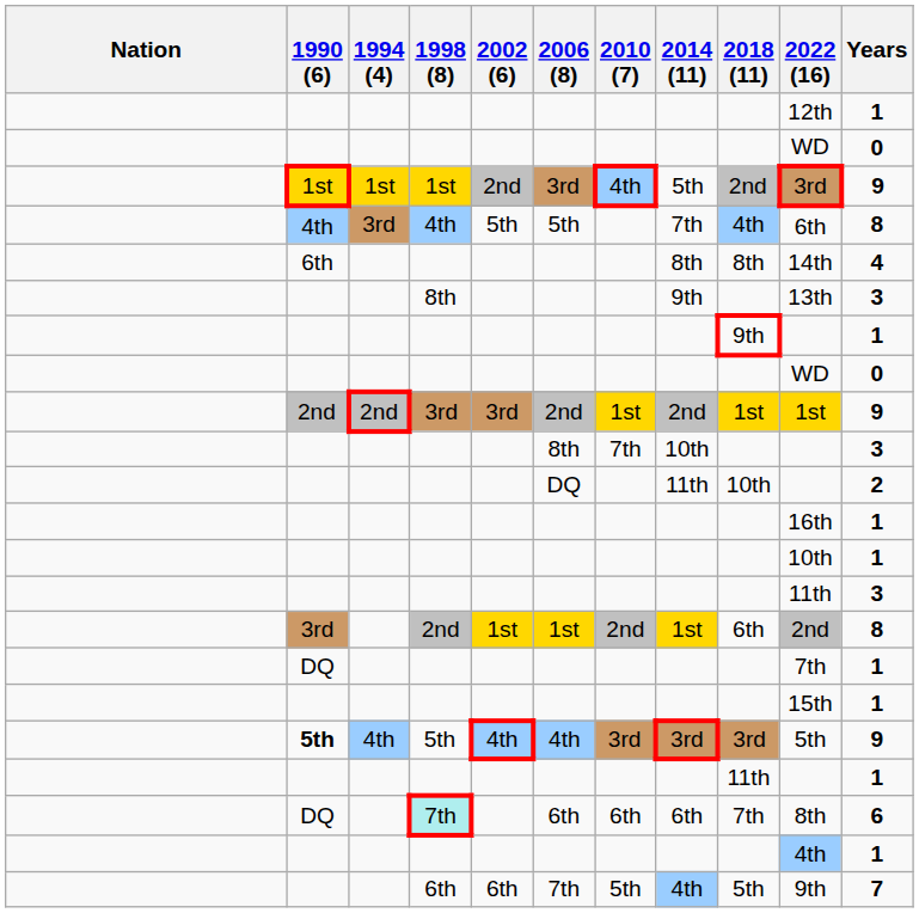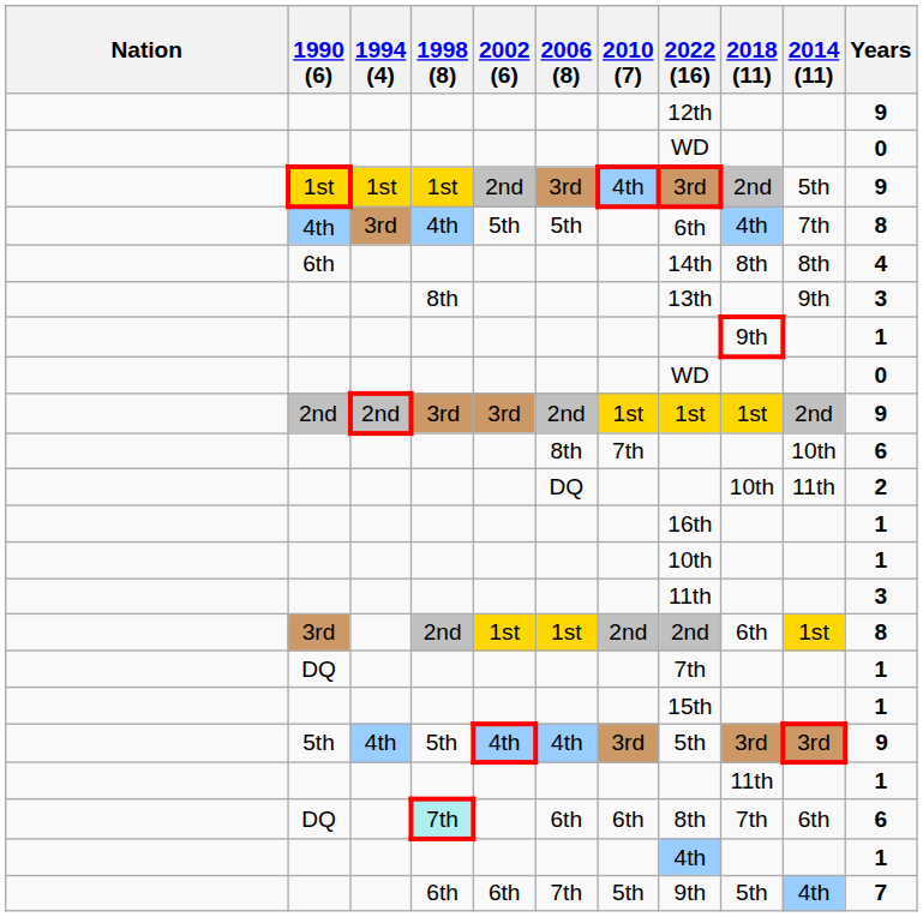columns swapped: 2014 (11) <-> 2022 (16)
row 2 | Years: 1 -> 9
row 11 | Years: 3 -> 6
row 19 | 1990 (6): bold -> normal
